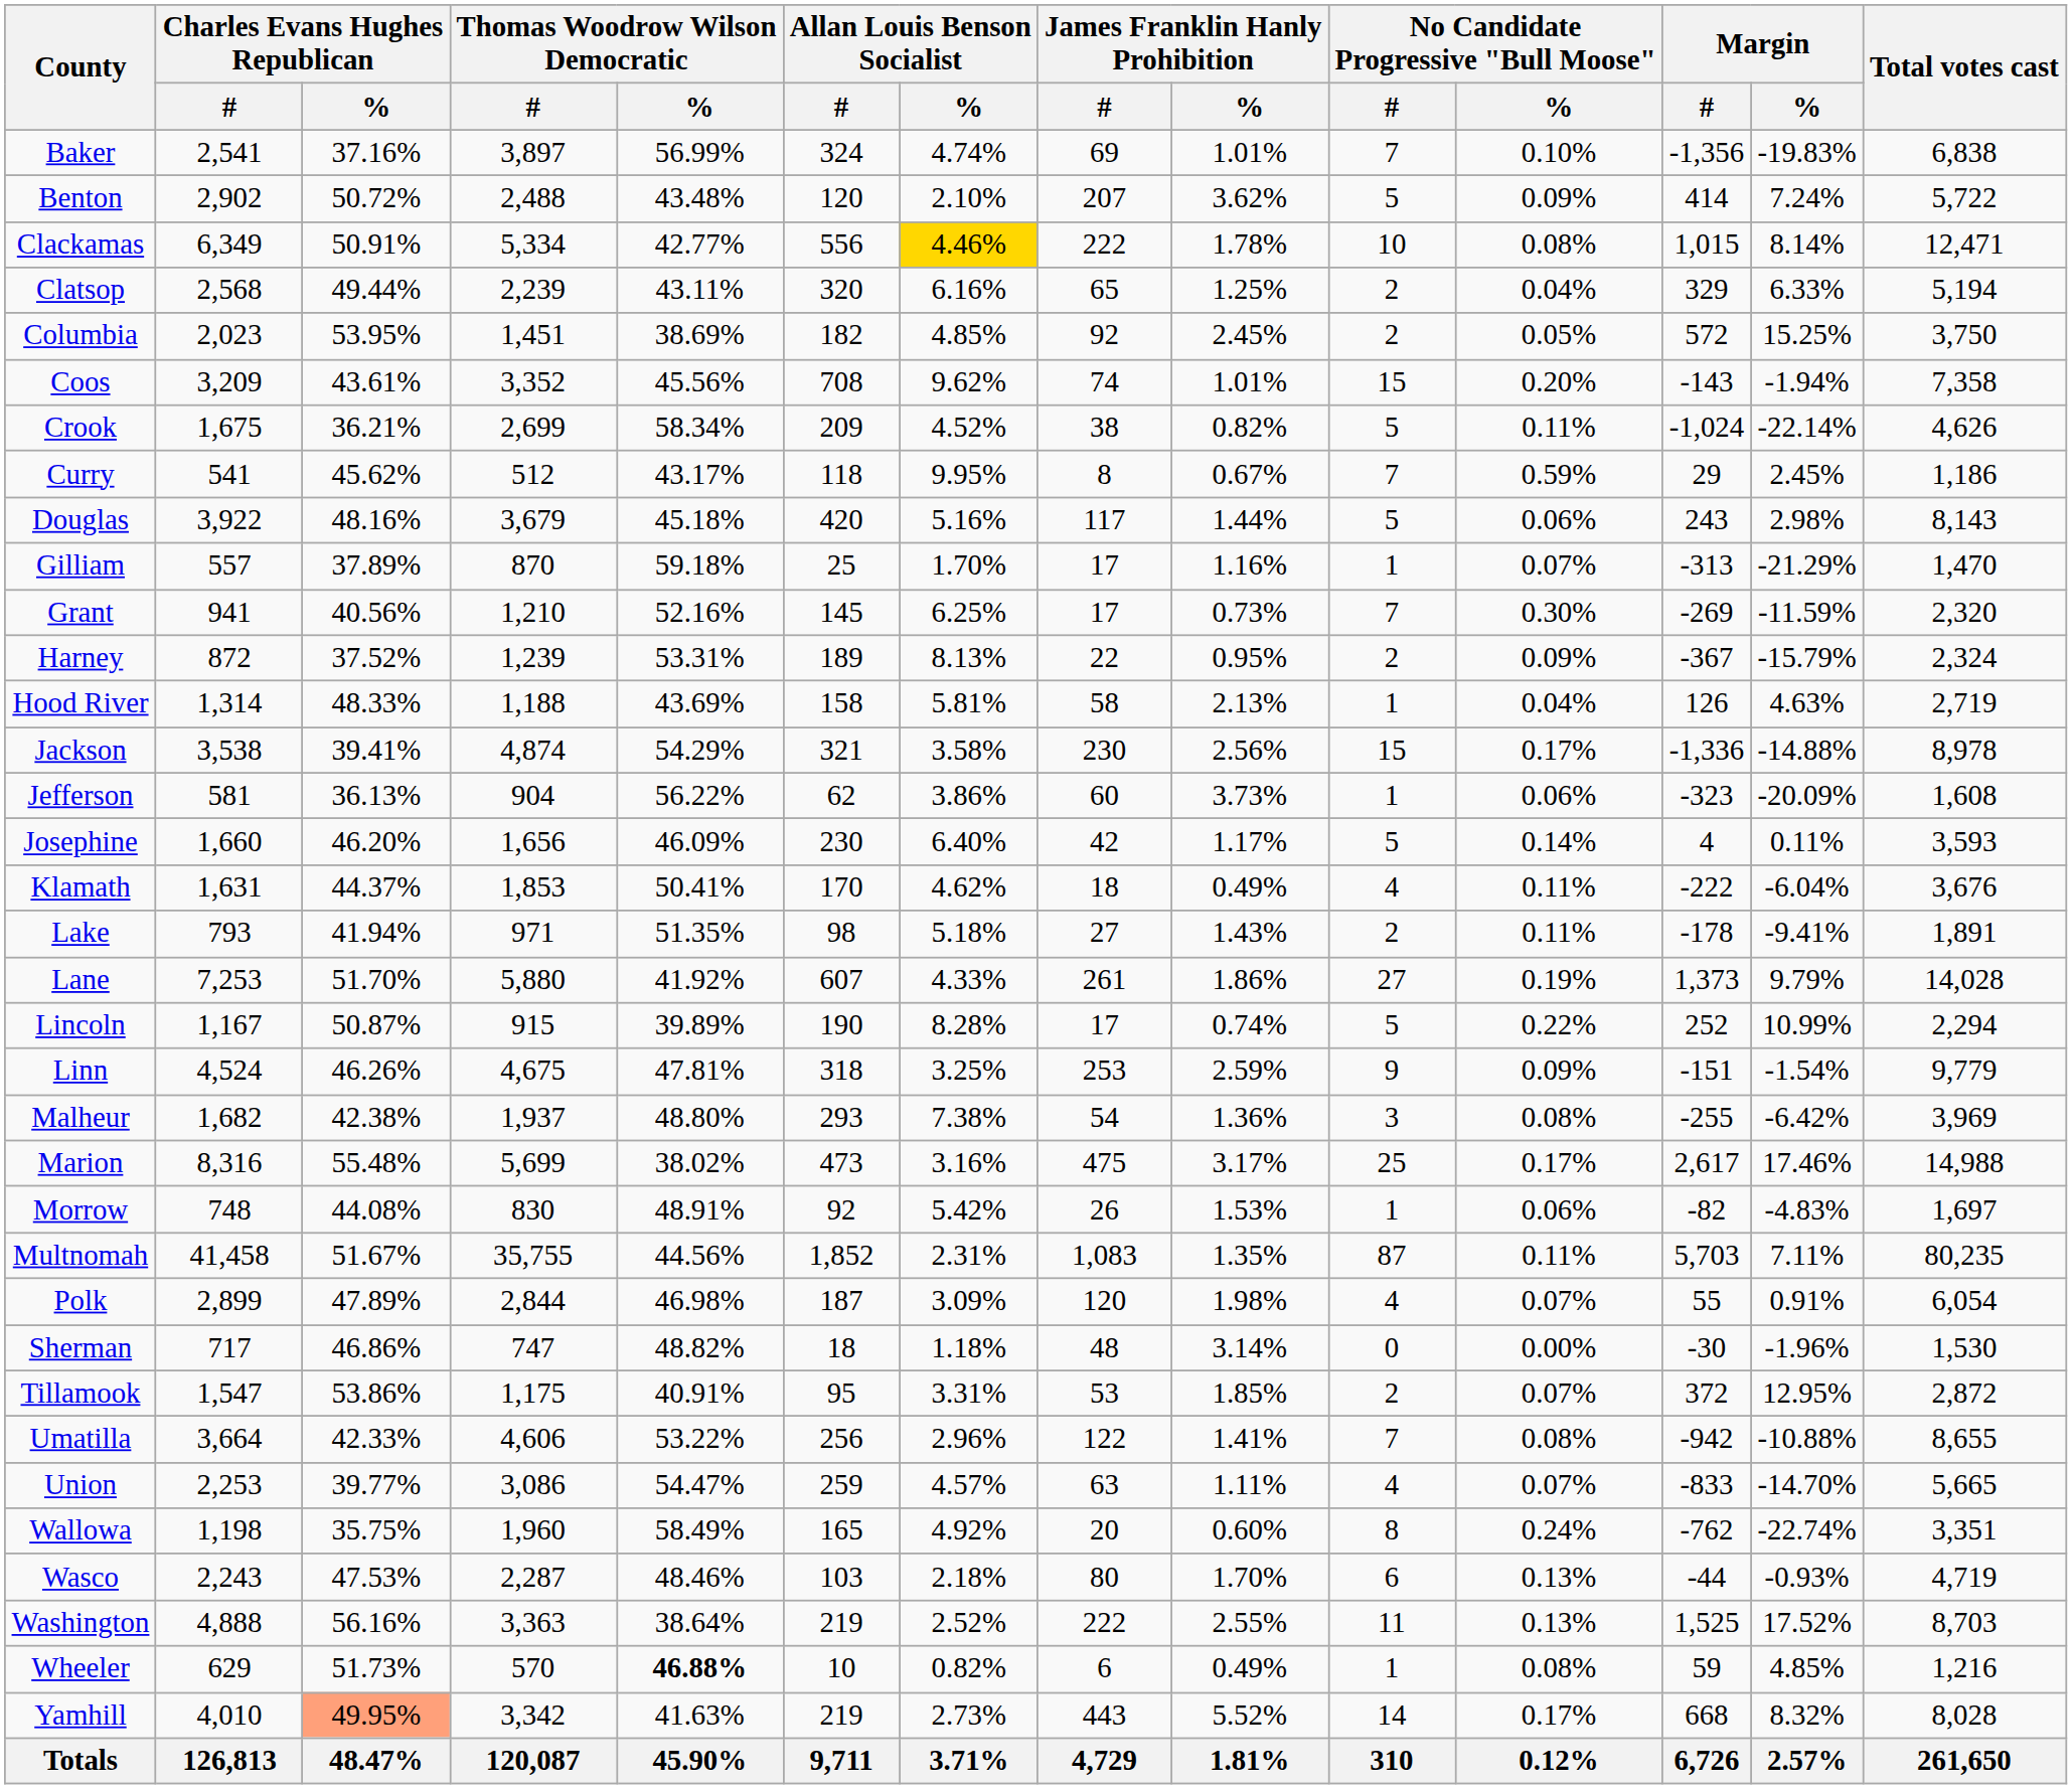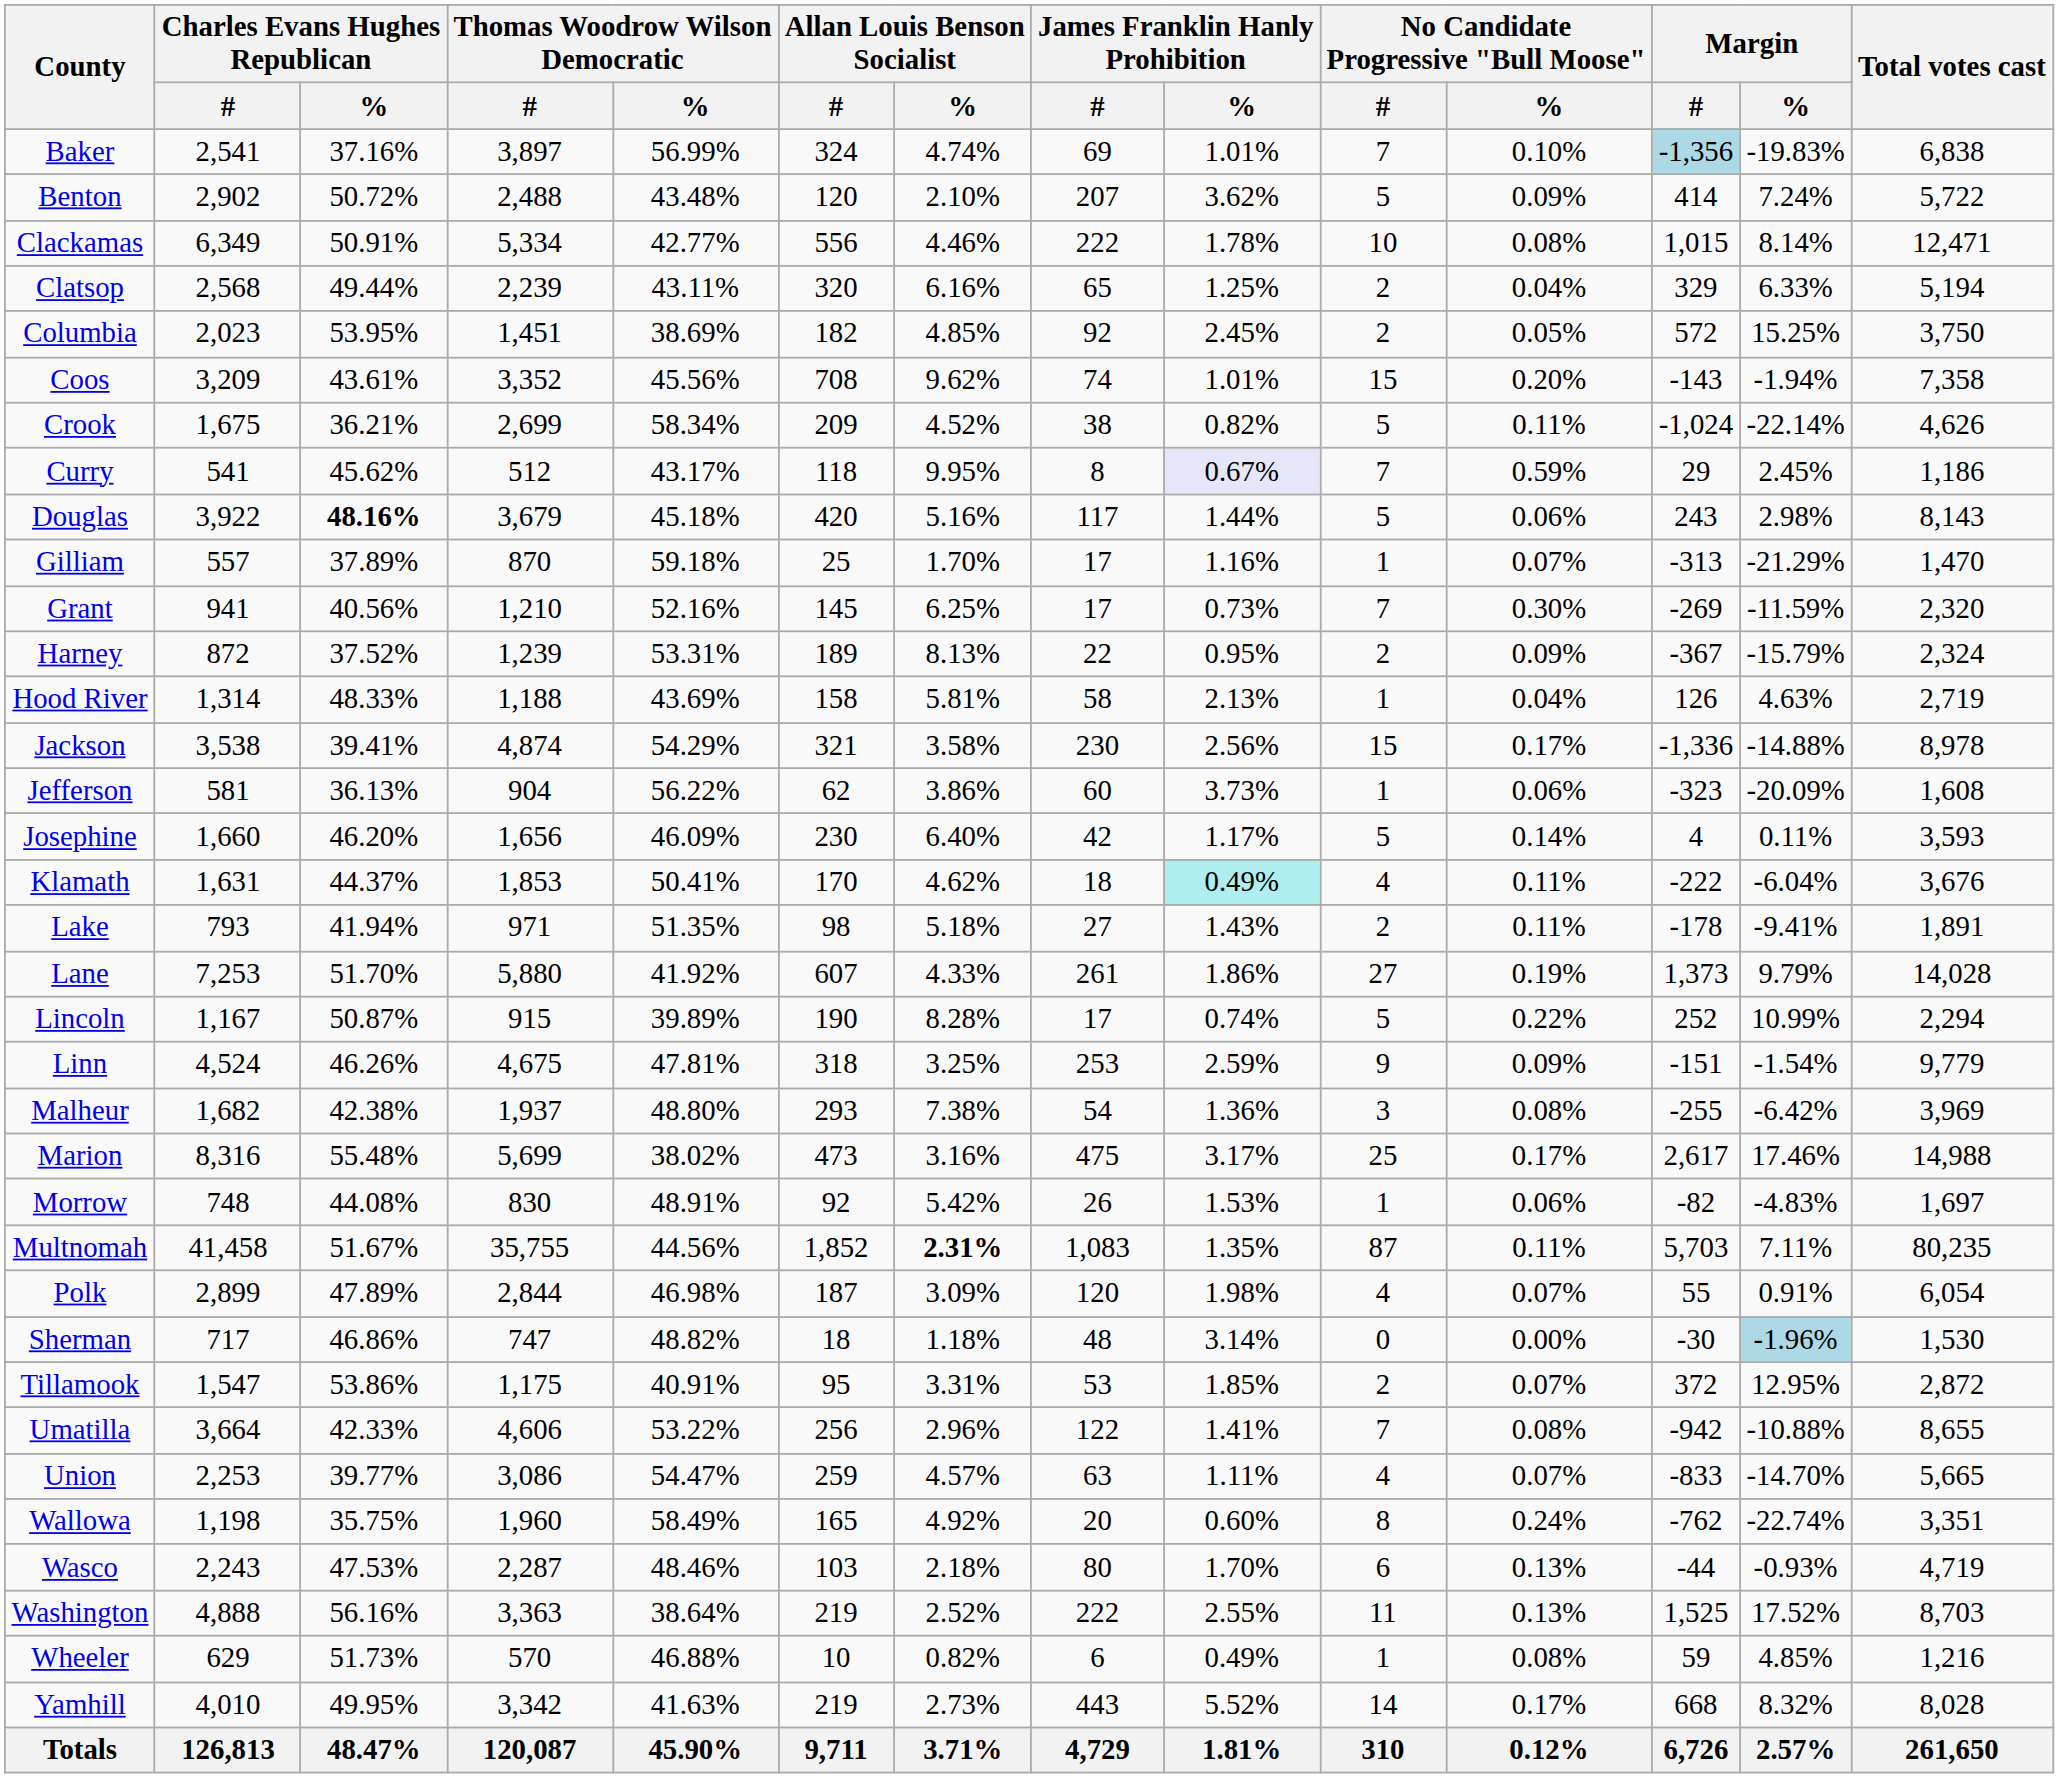Baker | Margin / #: no background -> lightblue background
Clackamas | Allan Louis Benson Socialist / %: gold background -> no background
Curry | James Franklin Hanly Prohibition / %: no background -> lavender background
Douglas | Charles Evans Hughes Republican / %: normal -> bold
Klamath | James Franklin Hanly Prohibition / %: no background -> paleturquoise background
Multnomah | Allan Louis Benson Socialist / %: normal -> bold
Sherman | Margin / %: no background -> lightblue background
Wheeler | Thomas Woodrow Wilson Democratic / %: bold -> normal
Yamhill | Charles Evans Hughes Republican / %: lightsalmon background -> no background
